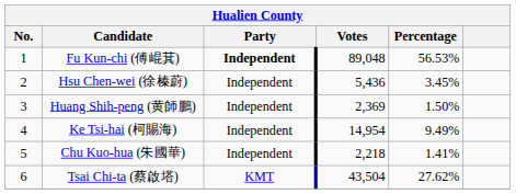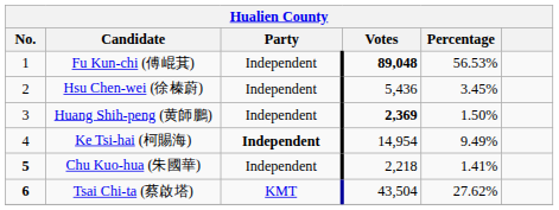Fu Kun-chi (傅崐萁) | Party: bold -> normal
Fu Kun-chi (傅崐萁) | Votes: normal -> bold
Huang Shih-peng (黄師鵬) | Votes: normal -> bold
Ke Tsi-hai (柯賜海) | Party: normal -> bold
Chu Kuo-hua (朱國華) | No.: normal -> bold
Tsai Chi-ta (蔡啟塔) | No.: normal -> bold
